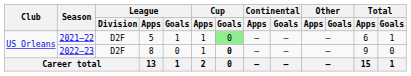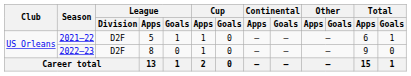2021–22 | Cup / Goals: lightgreen background -> no background
2022–23 | Cup / Goals: bold -> normal
